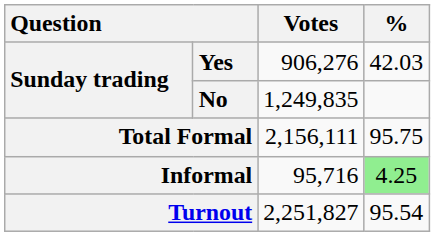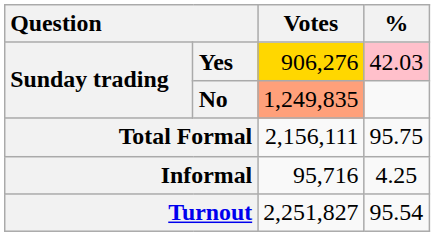Yes | Votes: no background -> gold background
Yes | %: no background -> pink background
No | Votes: no background -> lightsalmon background
Informal | %: lightgreen background -> no background
